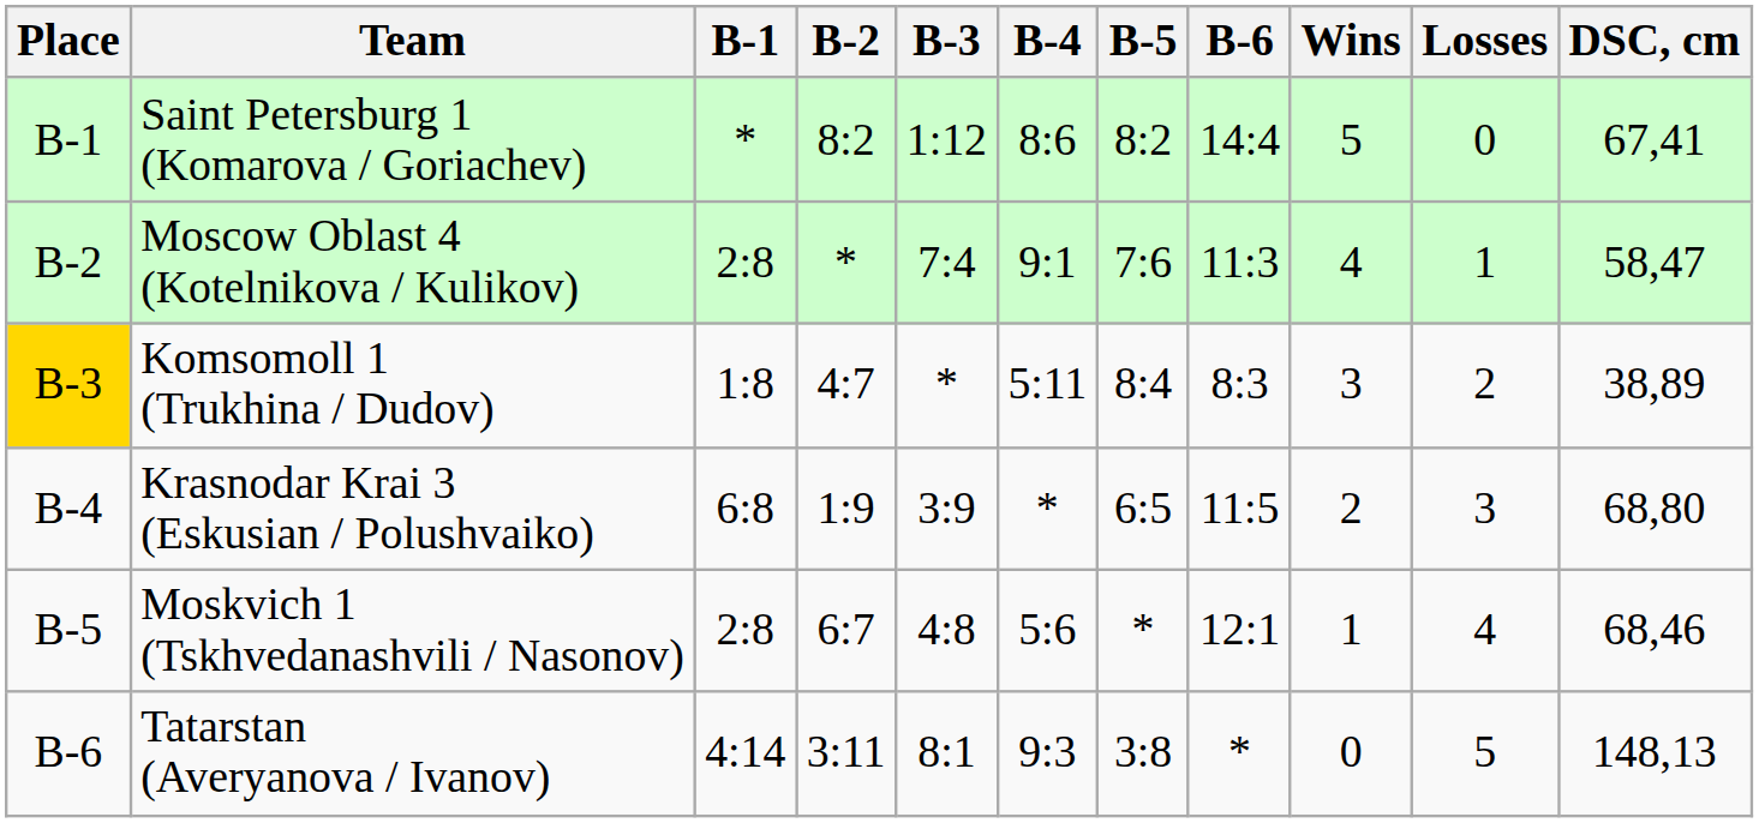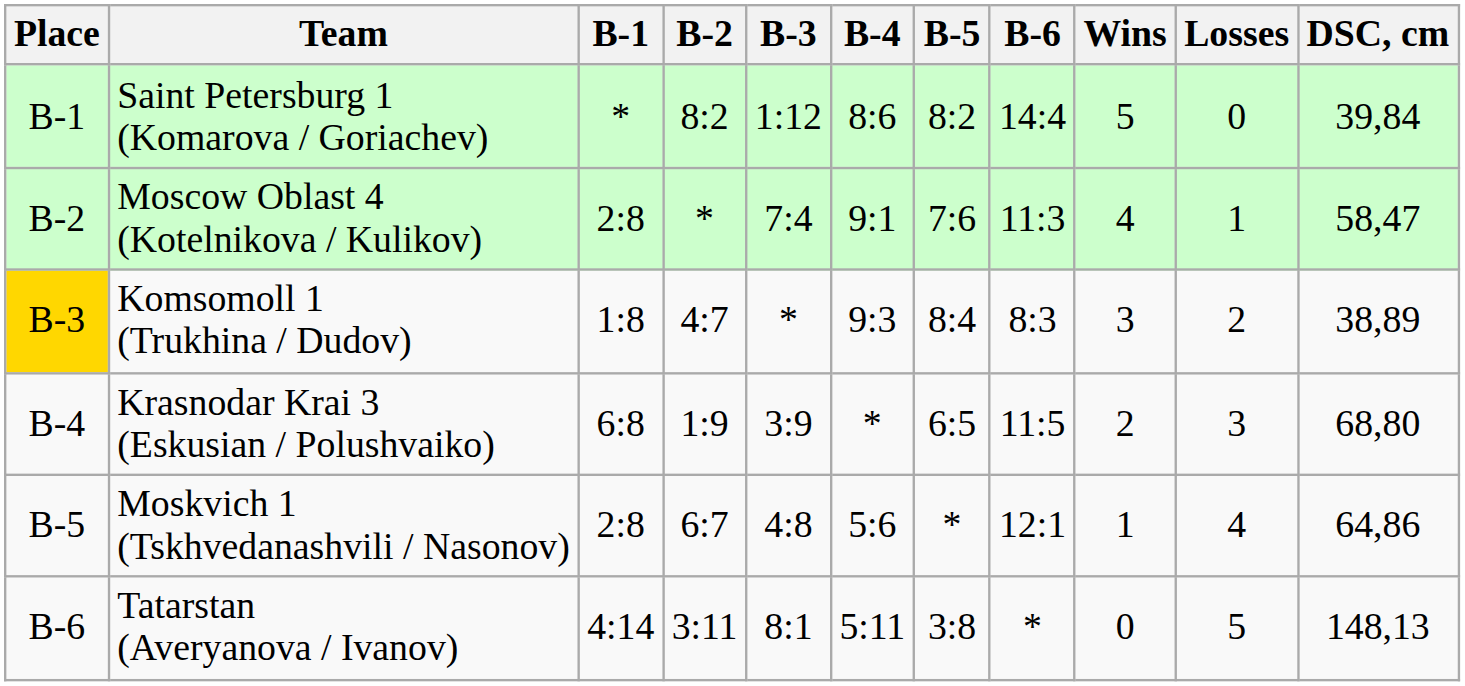Saint Petersburg 1 (Komarova / Goriachev) | DSC, cm: 67,41 -> 39,84
Komsomoll 1 (Trukhina / Dudov) | B-4: 5:11 -> 9:3
Moskvich 1 (Tskhvedanashvili / Nasonov) | DSC, cm: 68,46 -> 64,86
Tatarstan (Averyanova / Ivanov) | B-4: 9:3 -> 5:11
